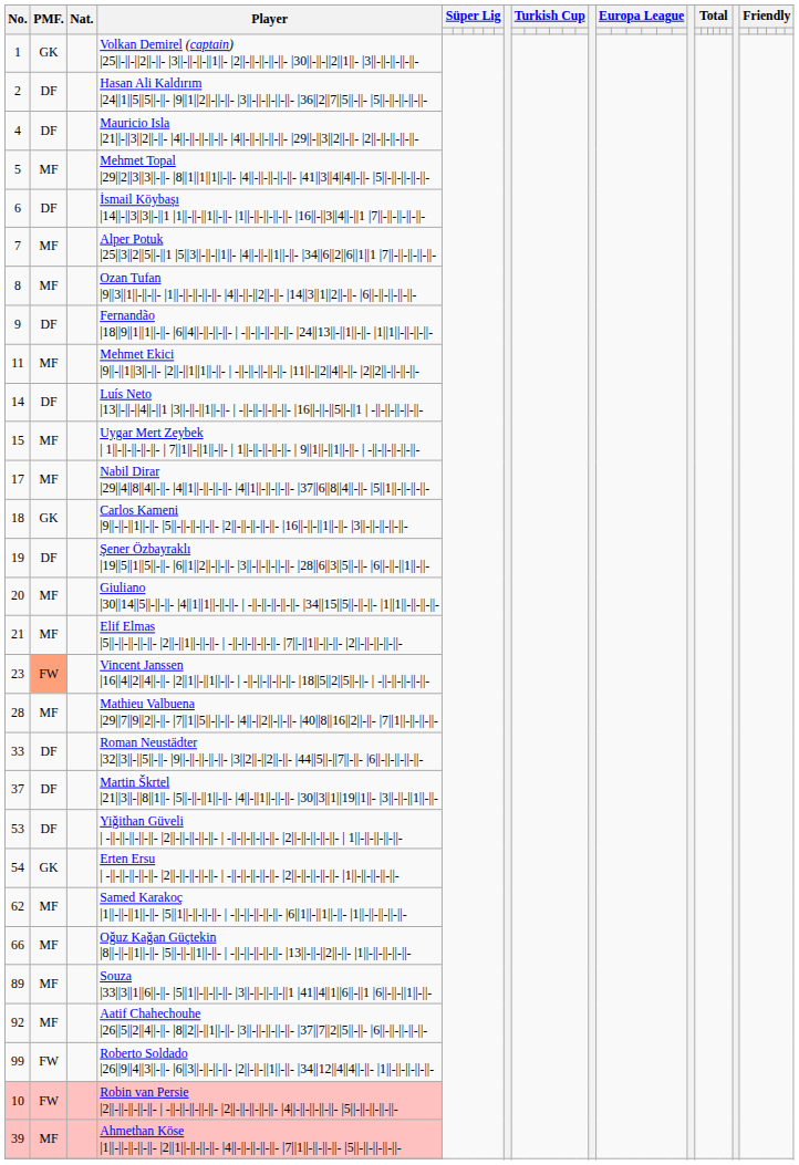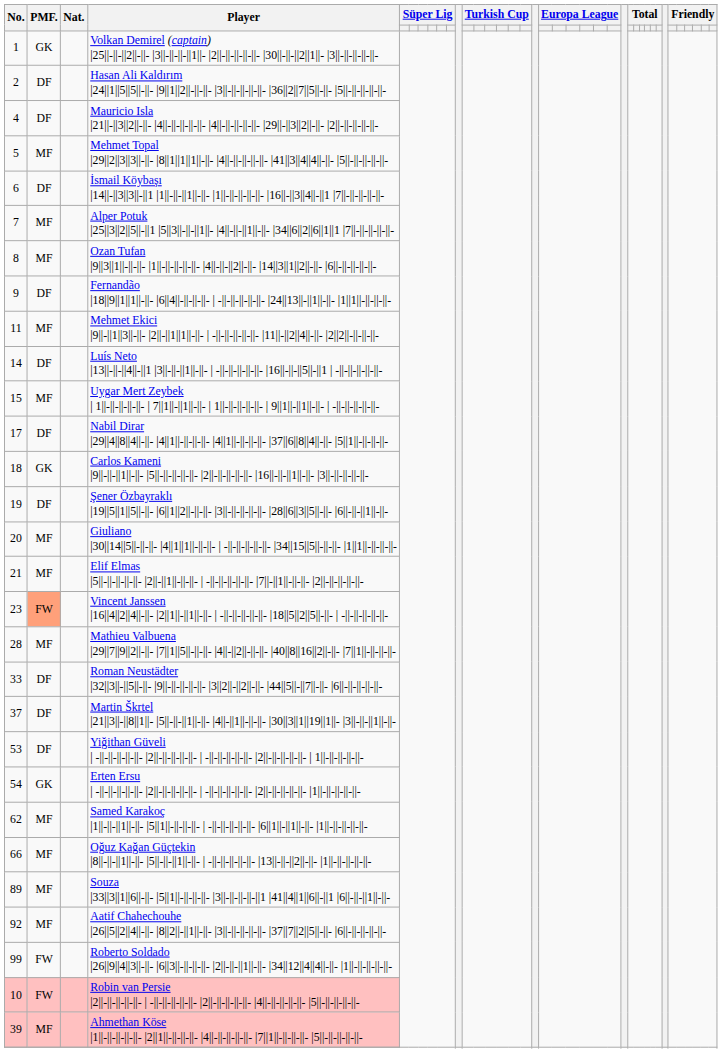row 14 | PMF.: MF -> DF
